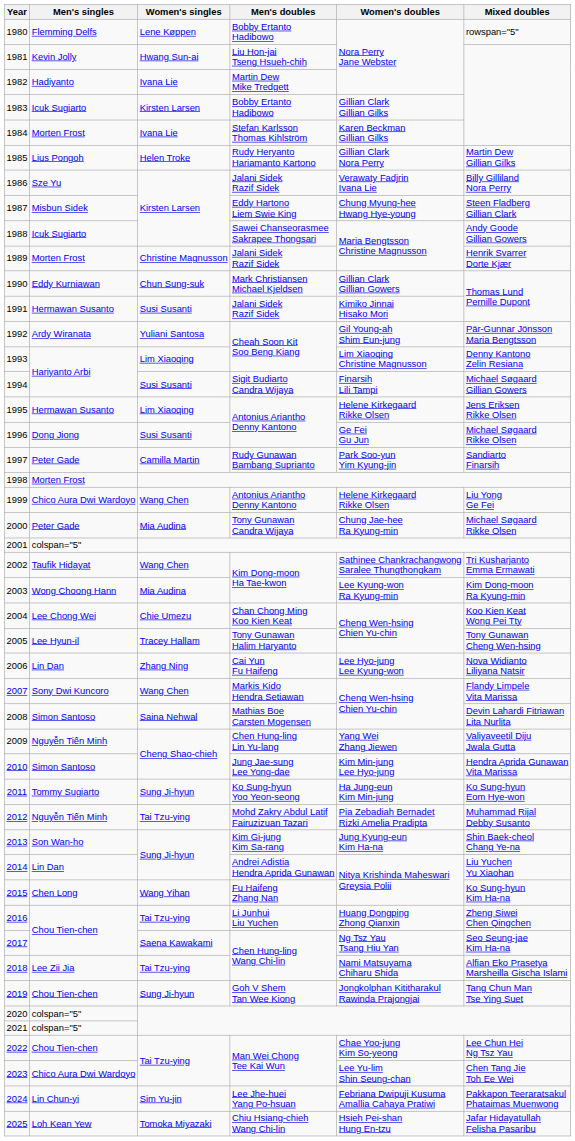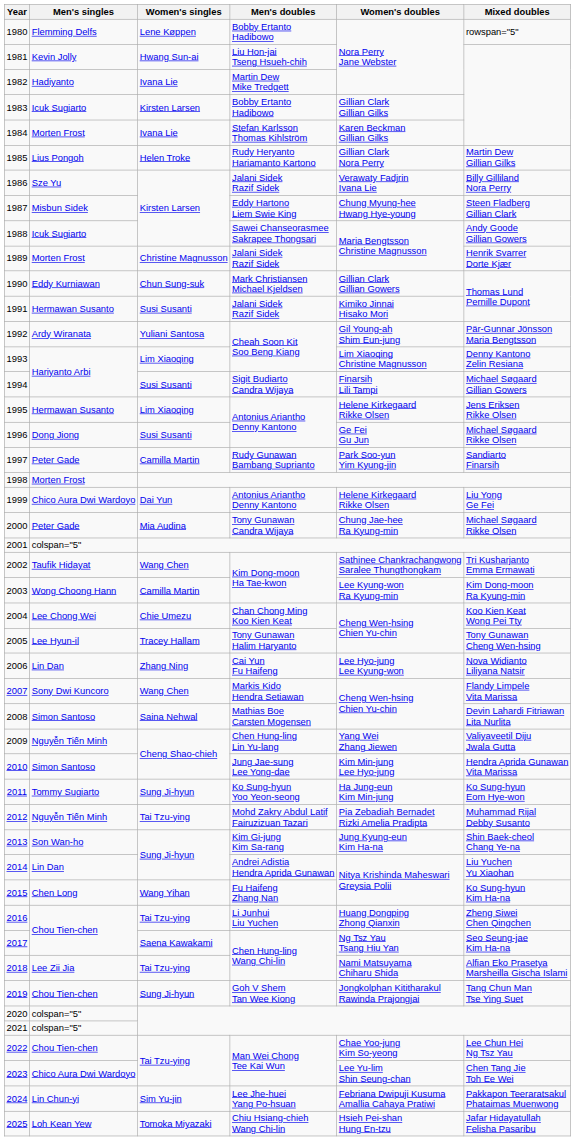1999 | Women's singles: Wang Chen -> Dai Yun
2003 | Women's singles: Mia Audina -> Camilla Martin
